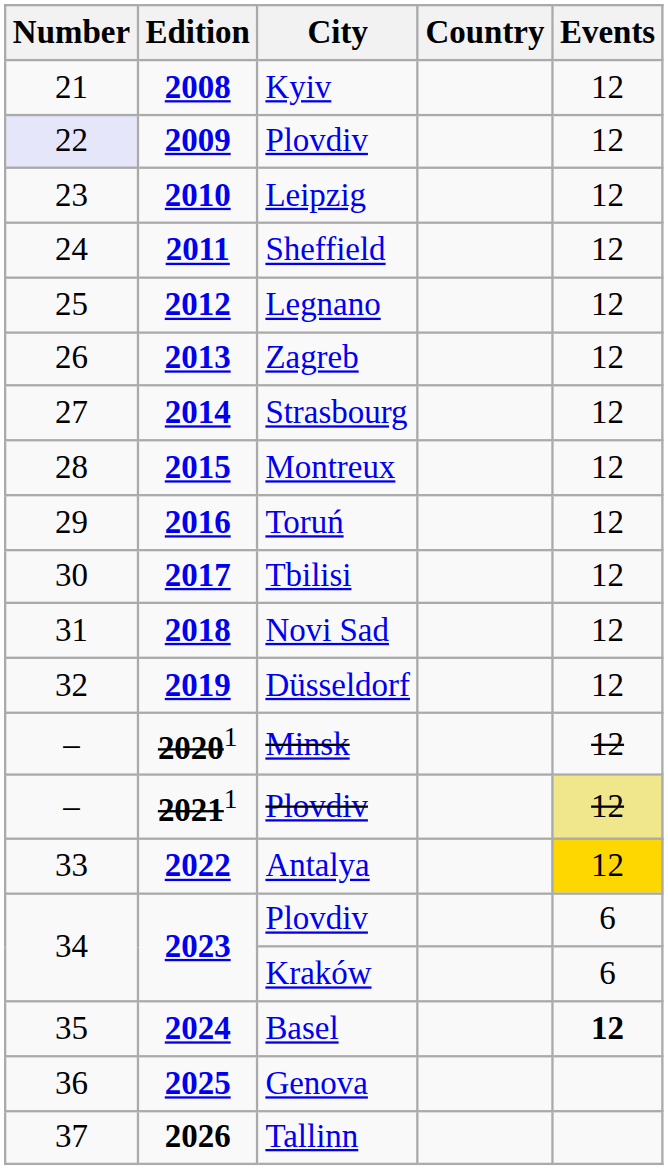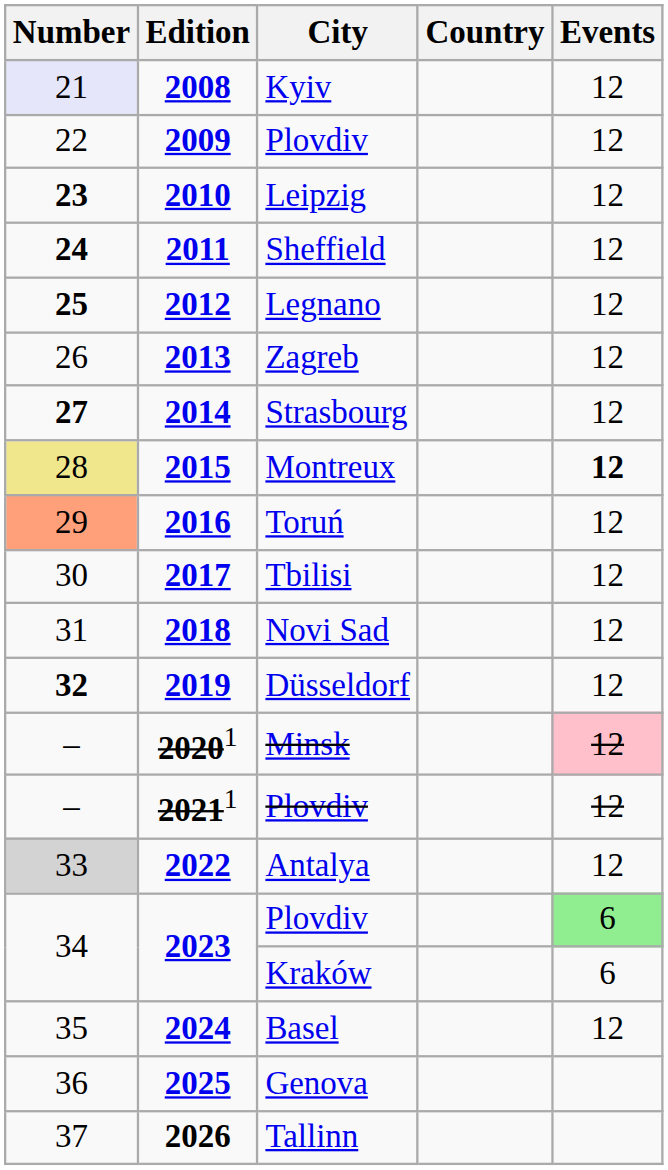Kyiv | Number: no background -> lavender background
2009 / Plovdiv | Number: lavender background -> no background
Leipzig | Number: normal -> bold
Sheffield | Number: normal -> bold
Legnano | Number: normal -> bold
Strasbourg | Number: normal -> bold
Montreux | Number: no background -> khaki background
Montreux | Events: normal -> bold
Toruń | Number: no background -> lightsalmon background
Düsseldorf | Number: normal -> bold
Minsk | Events: no background -> pink background
20211 / Plovdiv | Events: khaki background -> no background
Antalya | Number: no background -> lightgrey background
Antalya | Events: gold background -> no background
2023 / Plovdiv | Events: no background -> lightgreen background
Basel | Events: bold -> normal
